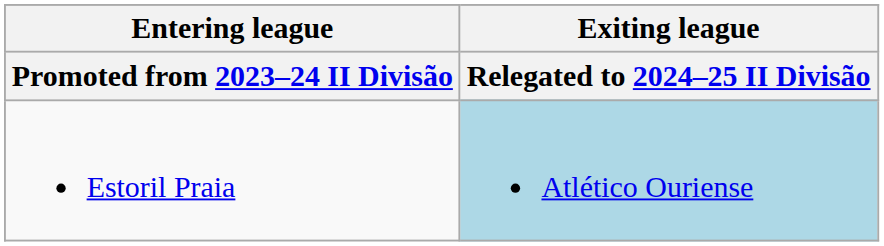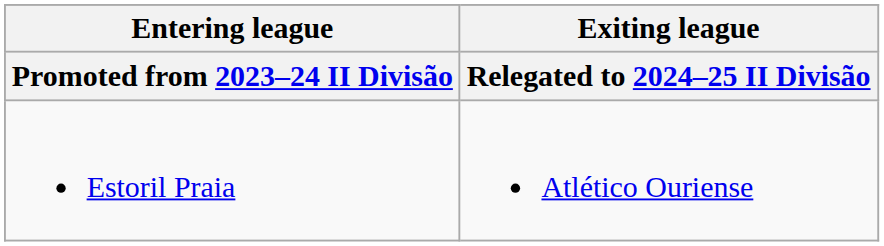Estoril Praia | Exiting league / Relegated to 2024–25 II Divisão: lightblue background -> no background
